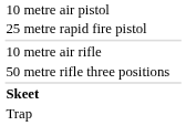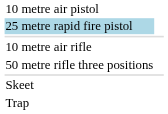25 metre rapid fire pistol | column 1: no background -> lightblue background
Skeet | column 1: bold -> normal
